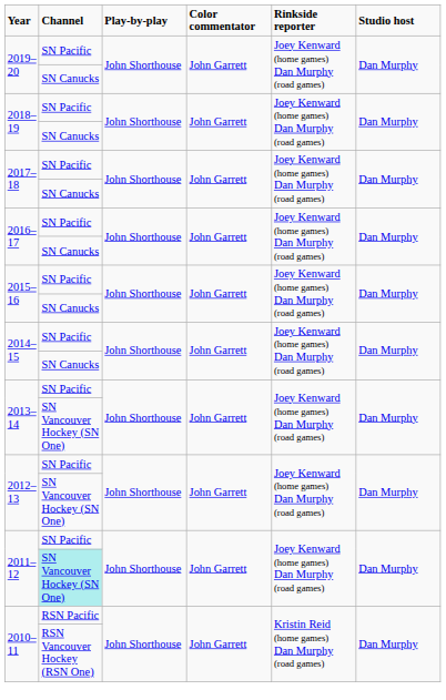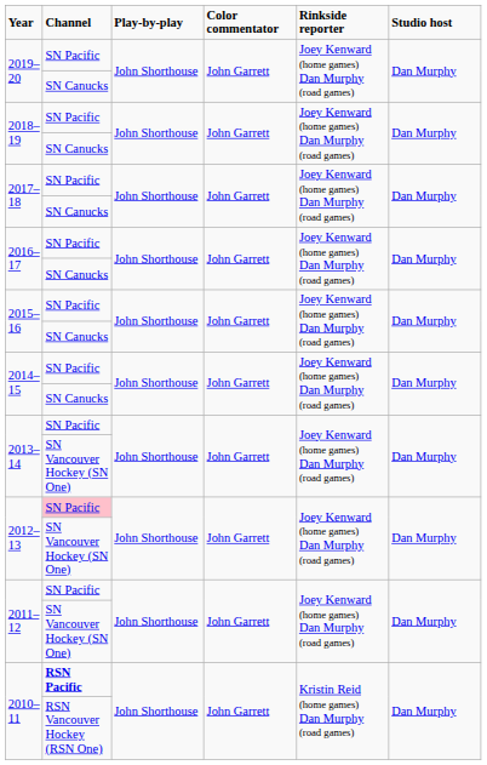2012–13 / SN Pacific | Channel: no background -> pink background
2011–12 / SN Vancouver Hockey (SN One) | Channel: paleturquoise background -> no background
2010–11 / RSN Pacific | Channel: normal -> bold
